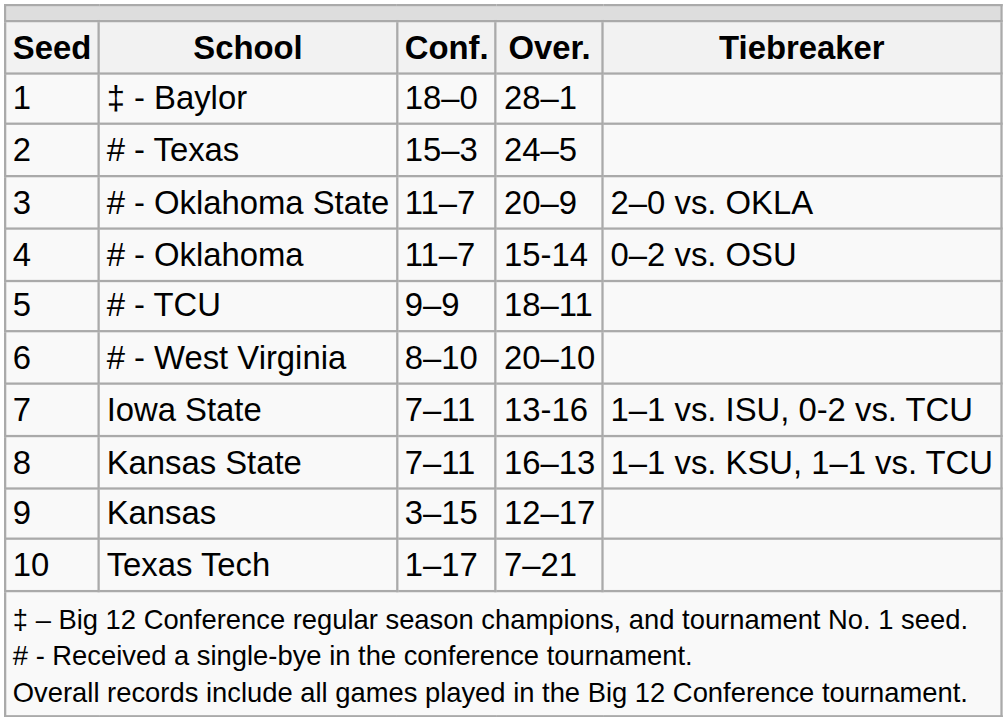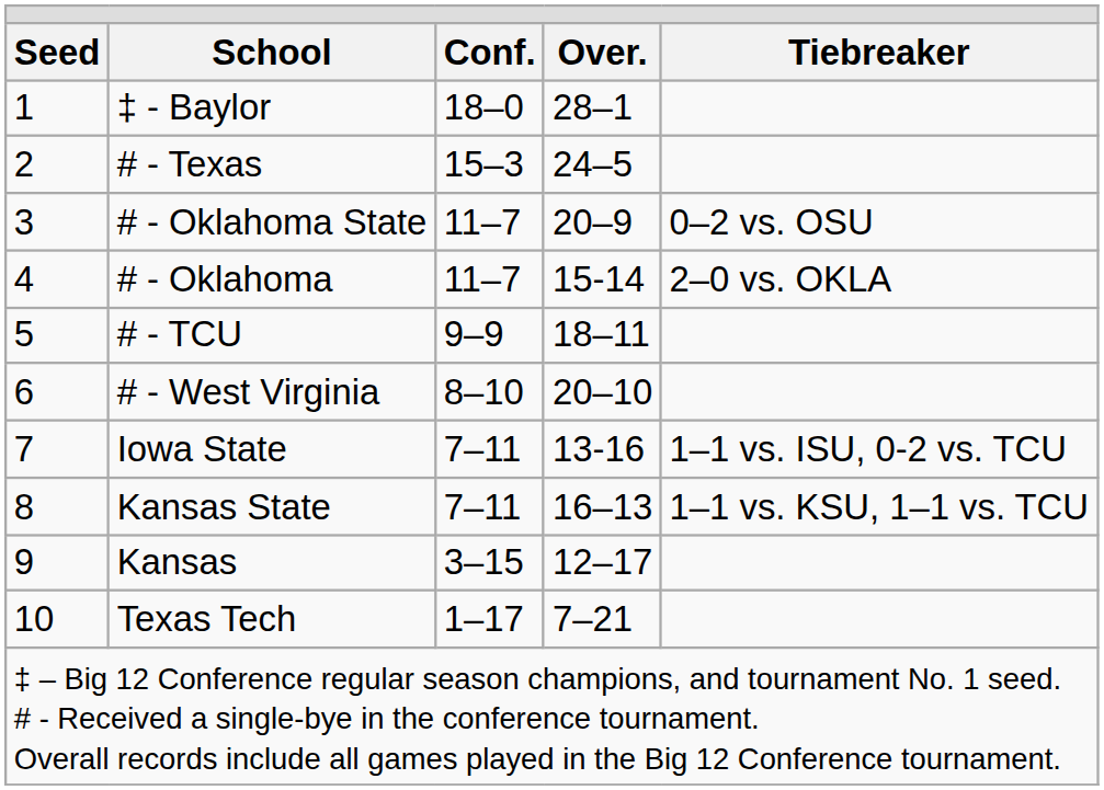# - Oklahoma State | column 5: 2–0 vs. OKLA -> 0–2 vs. OSU
# - Oklahoma | column 5: 0–2 vs. OSU -> 2–0 vs. OKLA
